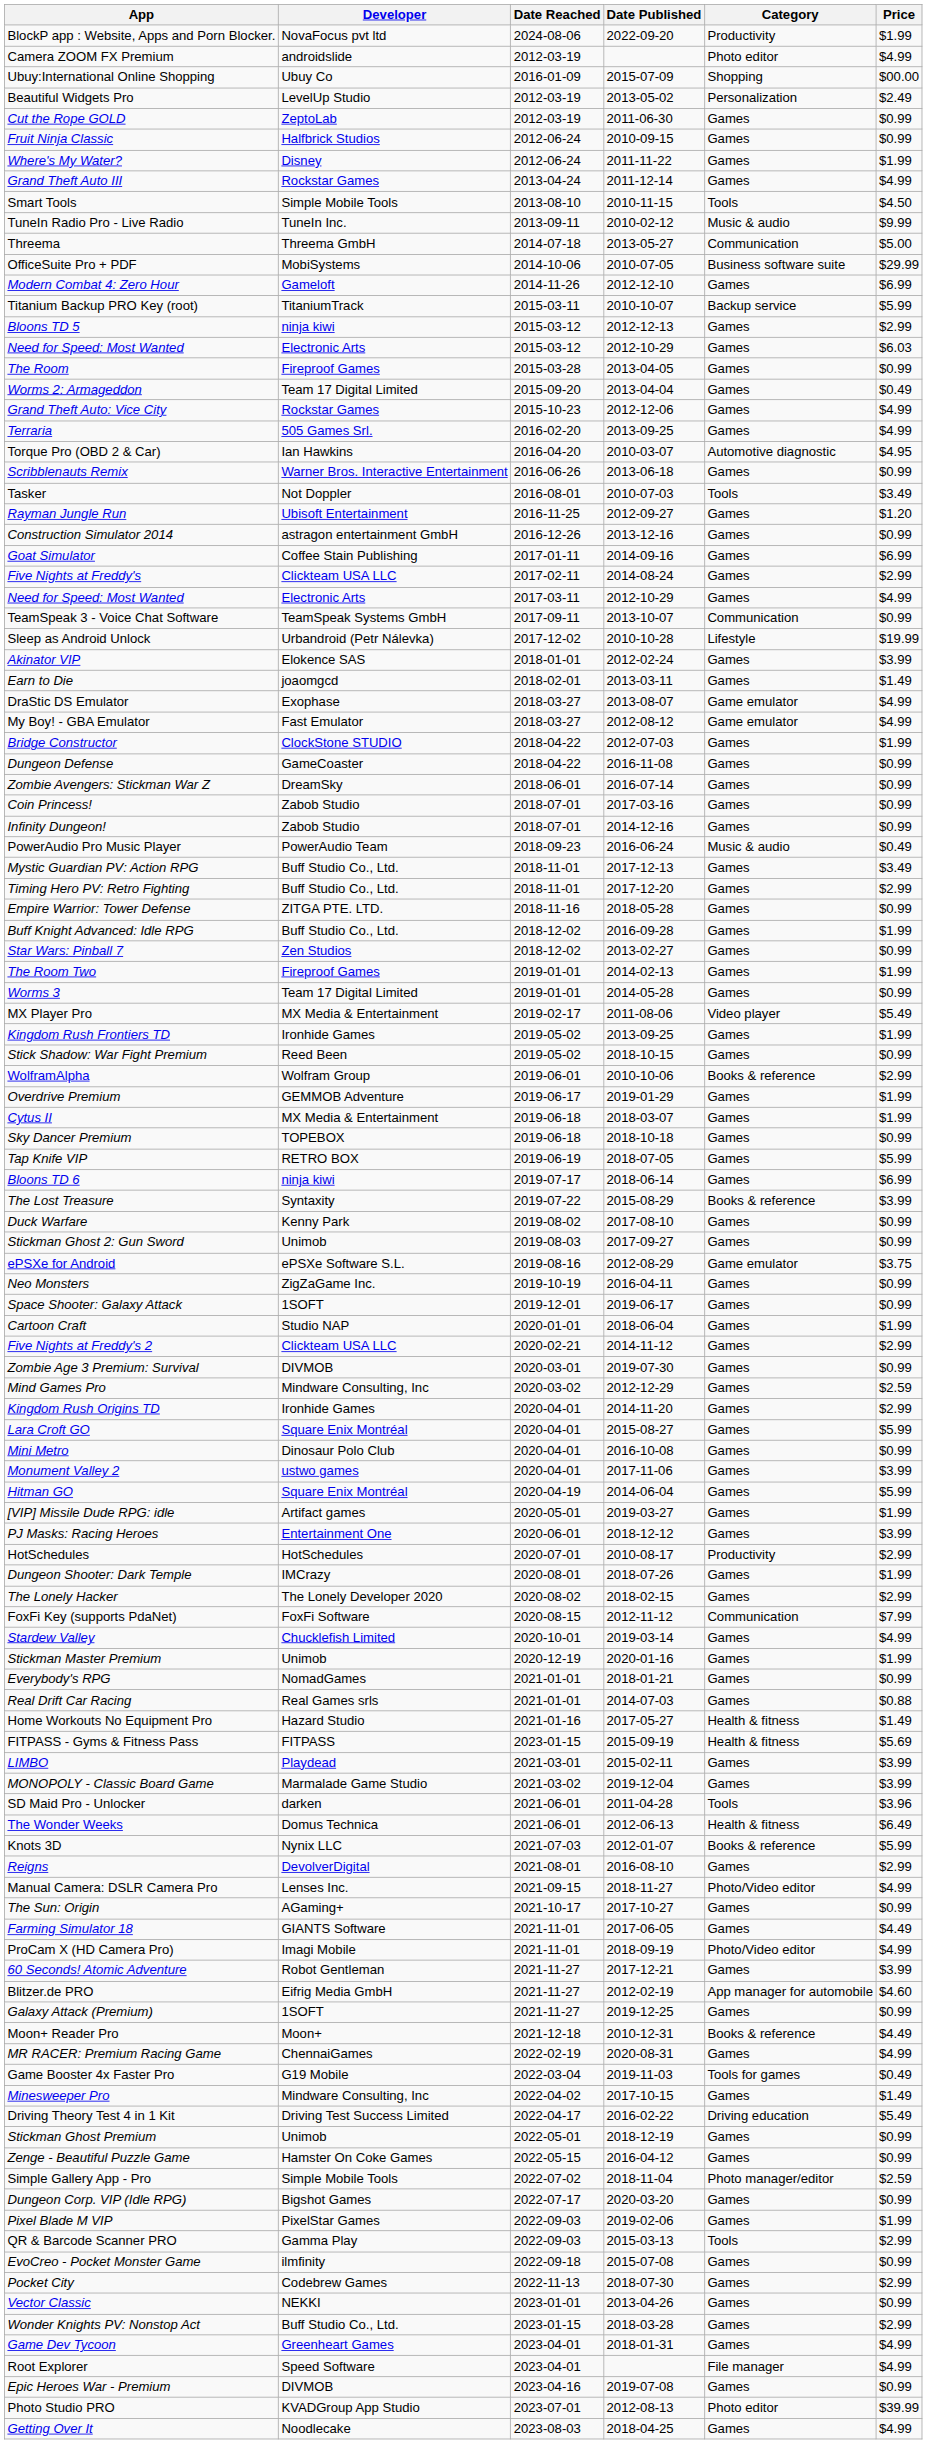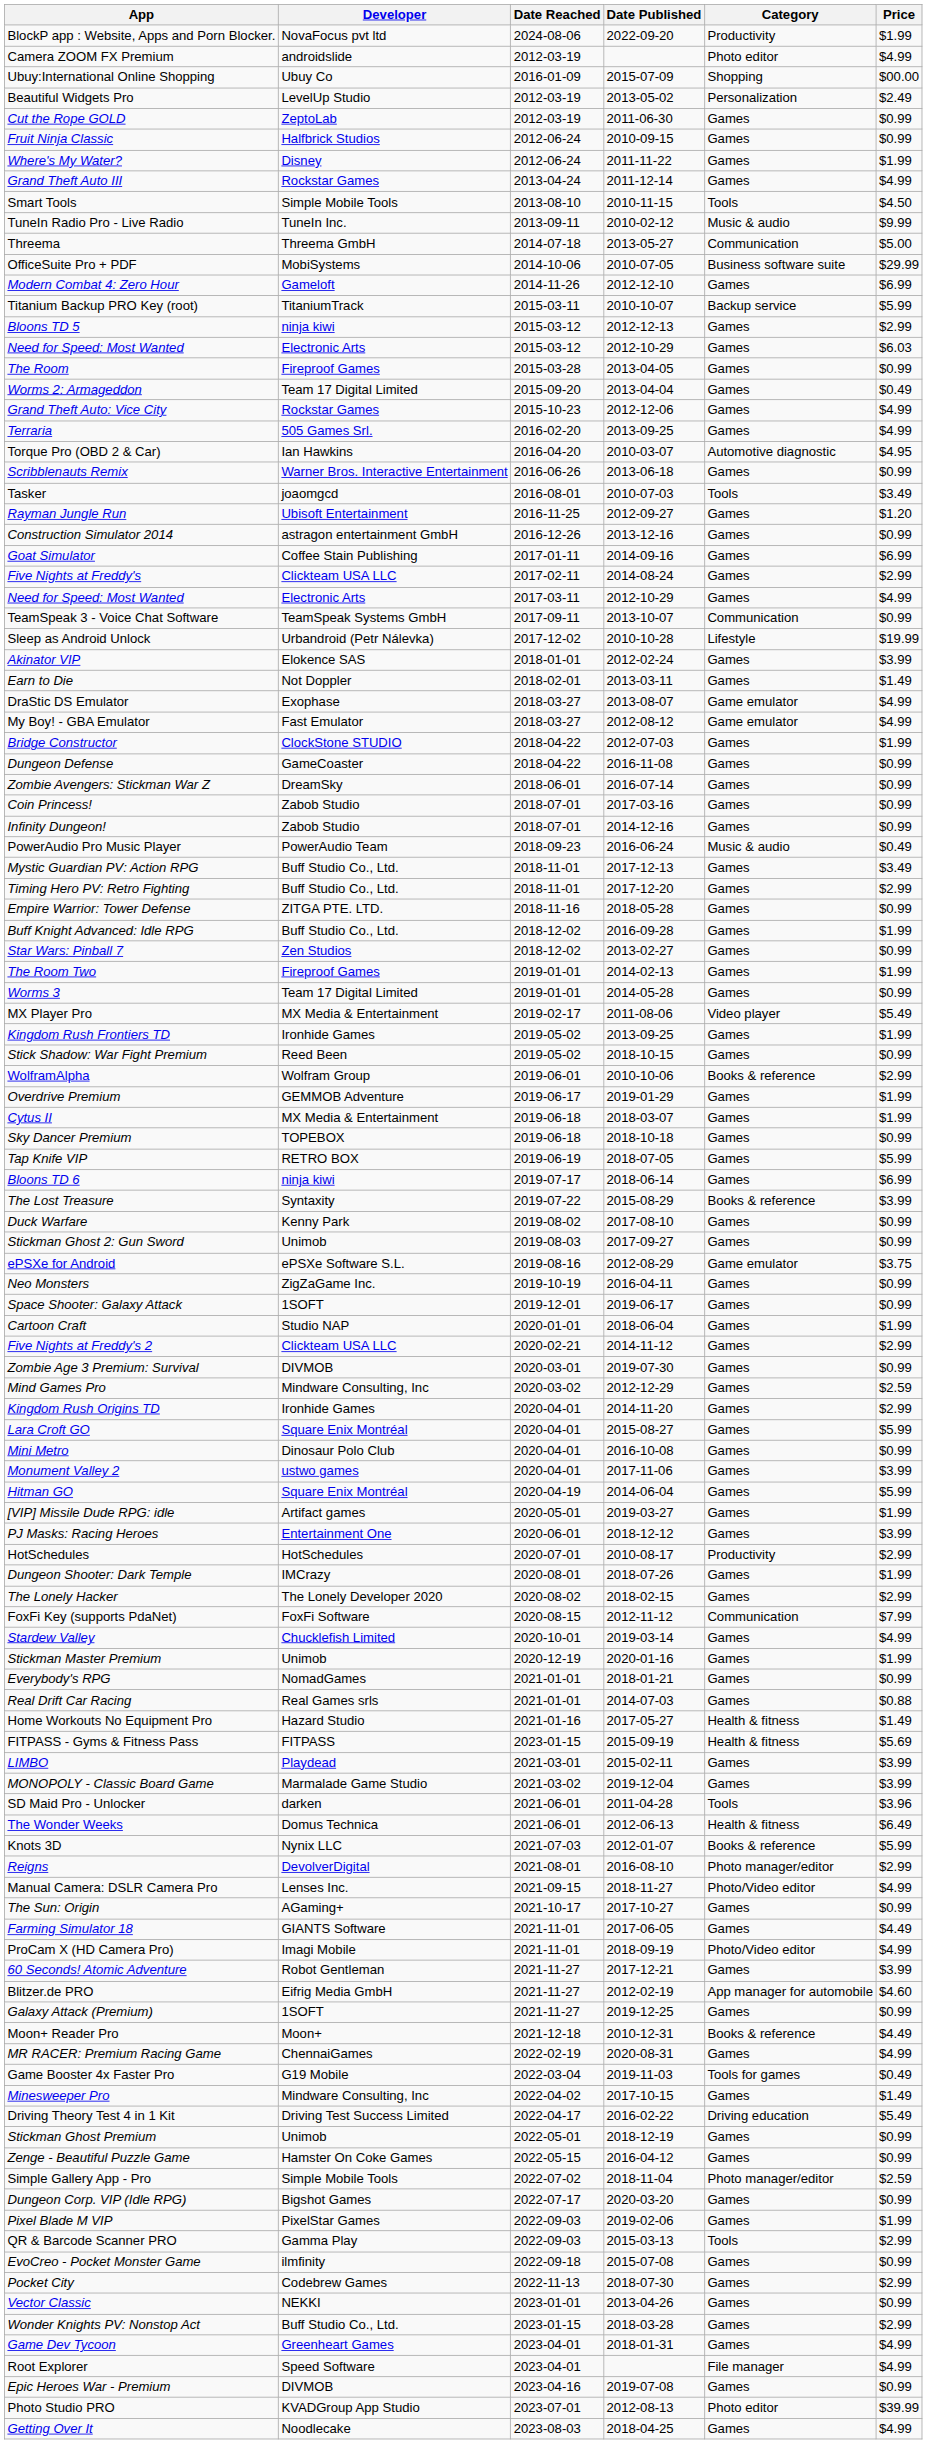Tasker | Developer: Not Doppler -> joaomgcd
Earn to Die | Developer: joaomgcd -> Not Doppler
Reigns | Category: Games -> Photo manager/editor
